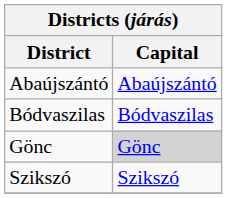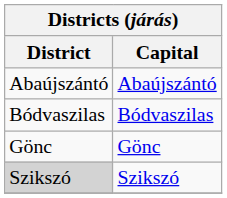row 5 | Capital: lightgrey background -> no background
row 6 | District: no background -> lightgrey background
